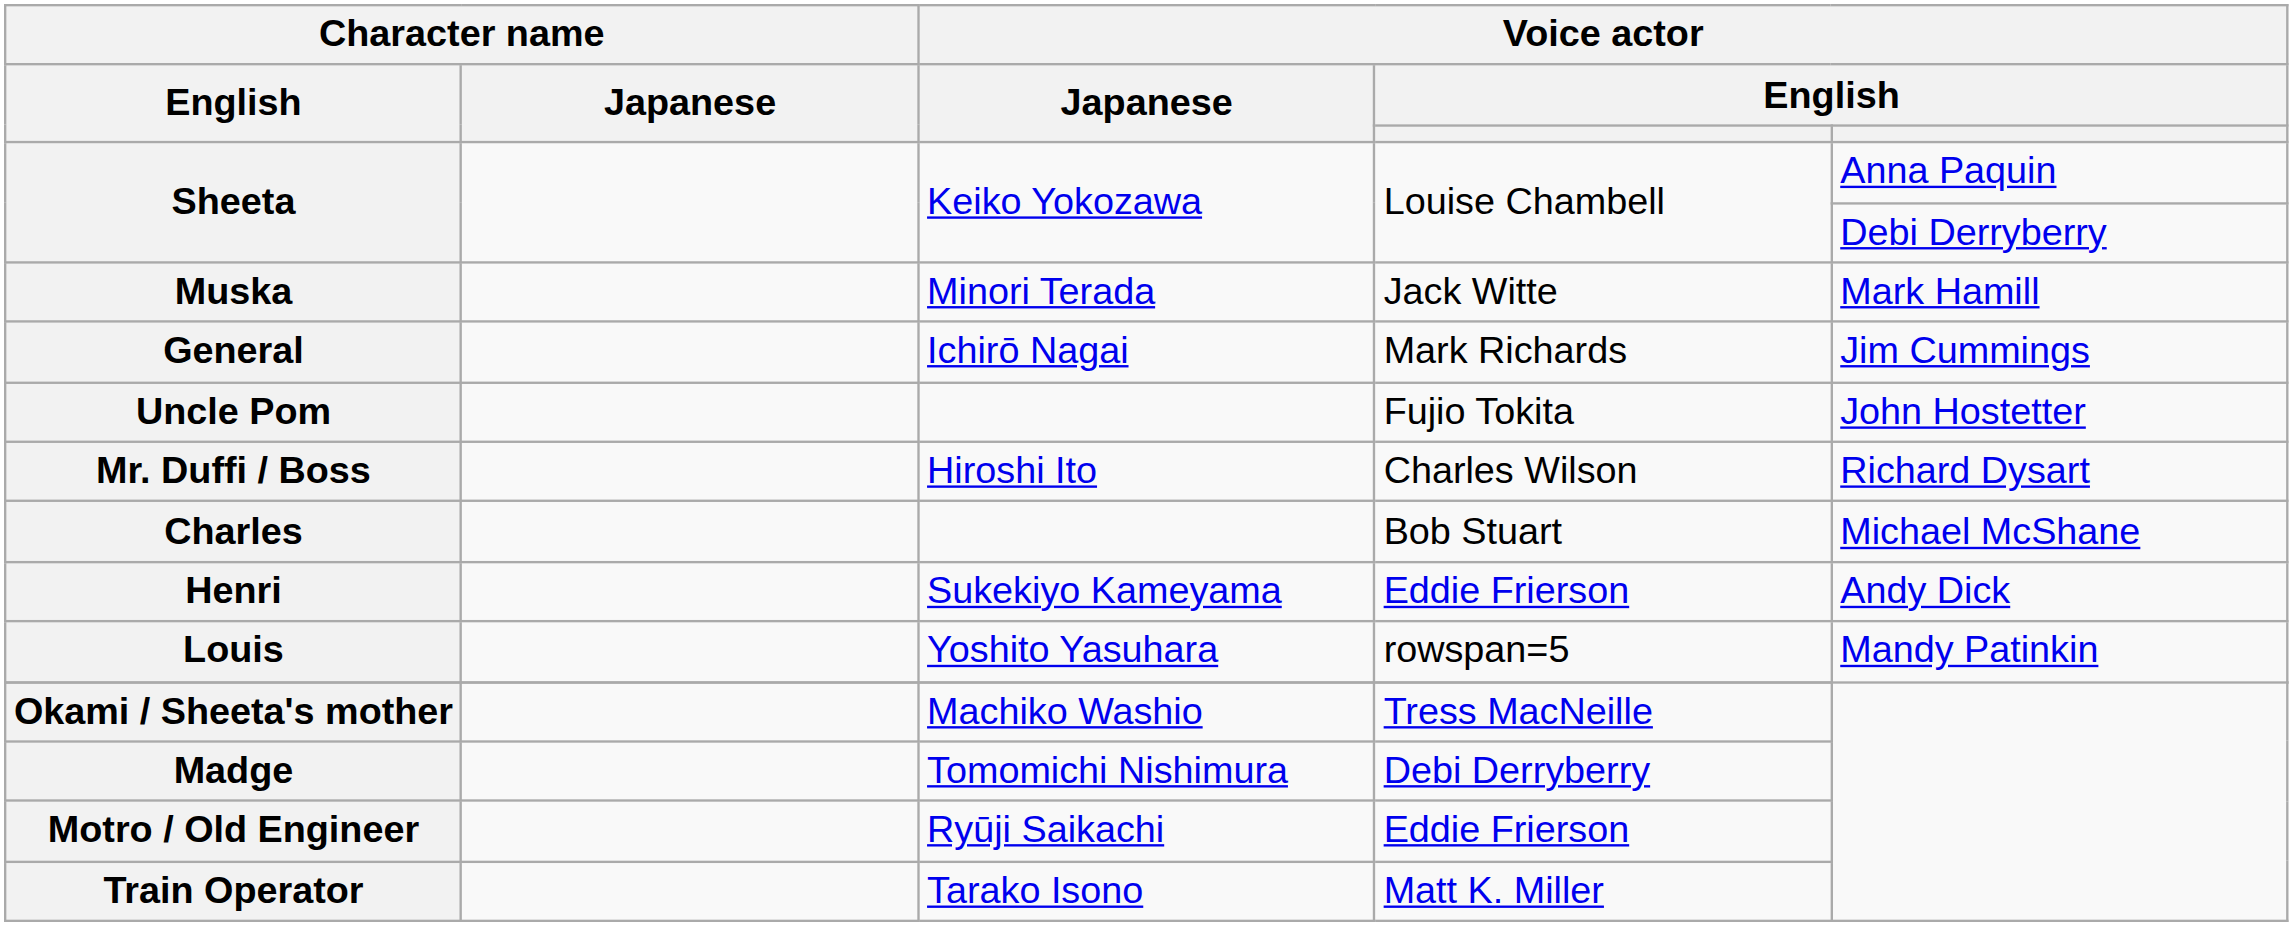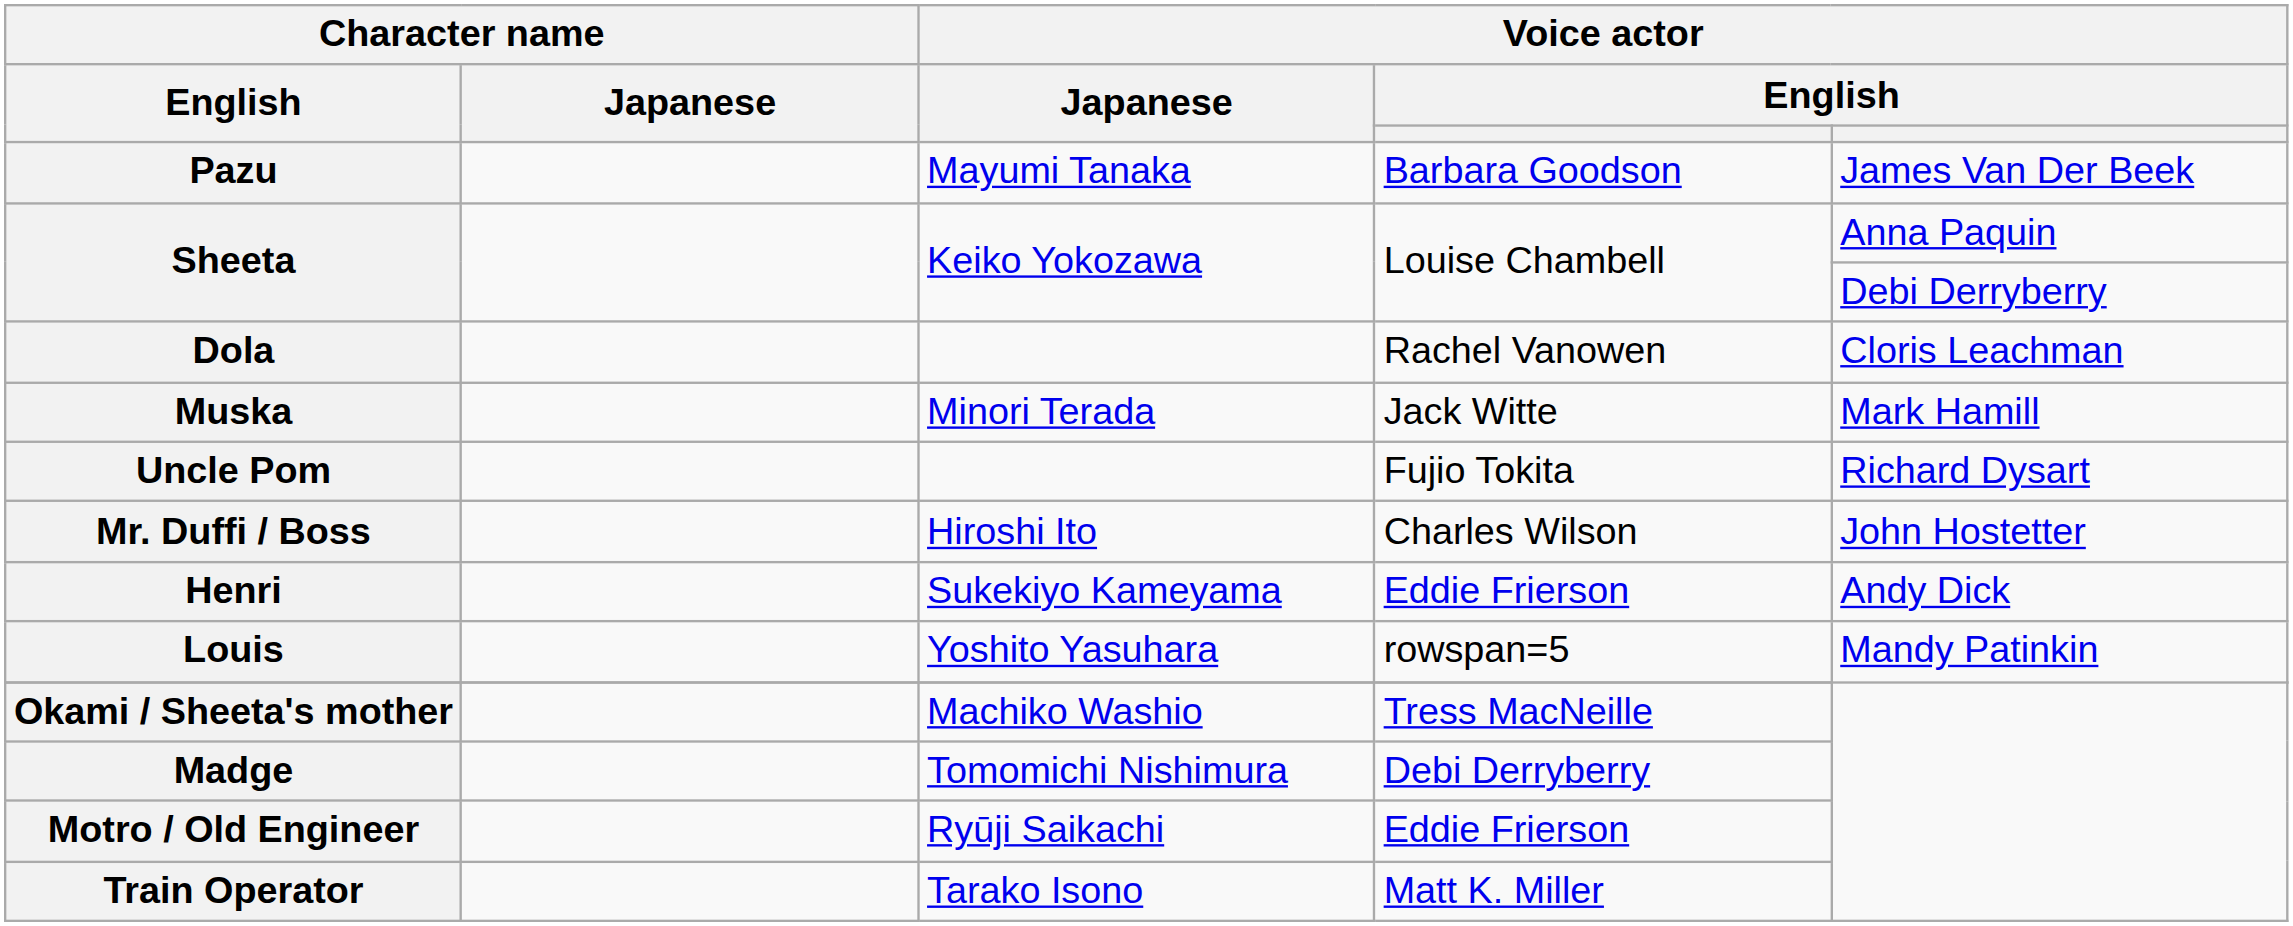+ row: Pazu | Mayumi Tanaka | Barbara Goodson | James Van Der Beek
+ row: Dola | Rachel Vanowen | Cloris Leachman
- row: General | Ichirō Nagai | Mark Richards | Jim Cummings
Uncle Pom | column 5: John Hostetter -> Richard Dysart
Mr. Duffi / Boss | column 5: Richard Dysart -> John Hostetter
- row: Charles | Bob Stuart | Michael McShane
